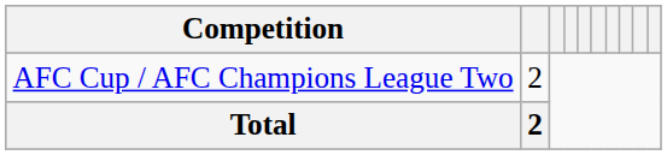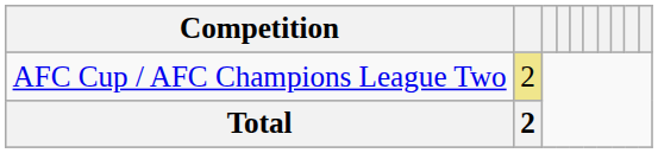AFC Cup / AFC Champions League Two | column 2: no background -> khaki background
